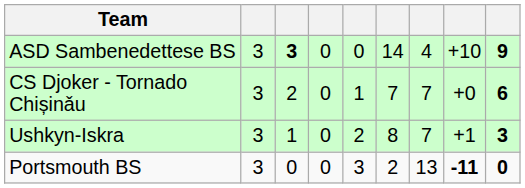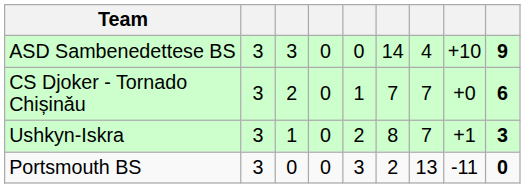ASD Sambenedettese BS | column 3: bold -> normal
Portsmouth BS | column 8: bold -> normal
